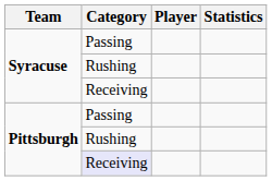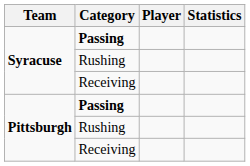Syracuse / Passing | Category: normal -> bold
Pittsburgh / Passing | Category: normal -> bold
Pittsburgh / Receiving | Category: lavender background -> no background
